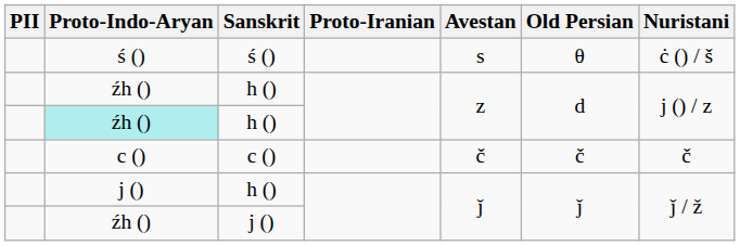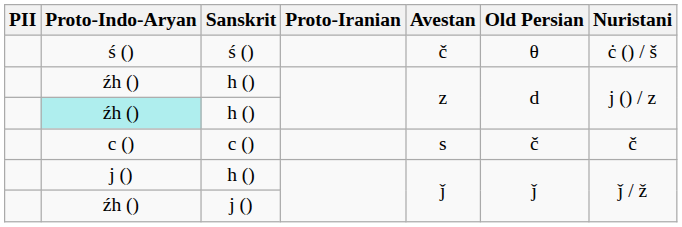row 2 | Avestan: s -> č
row 5 | Avestan: č -> s
